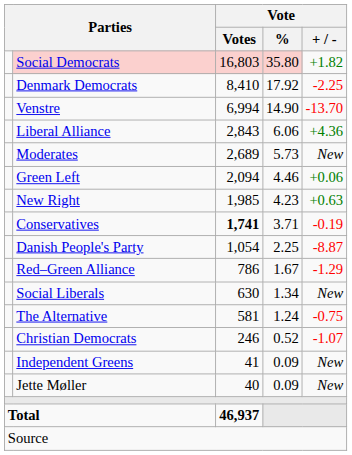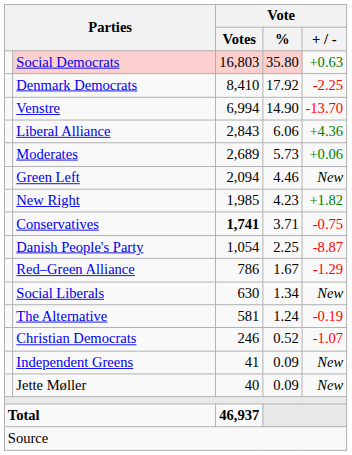Social Democrats | Vote / + / -: +1.82 -> +0.63
Moderates | Vote / + / -: New -> +0.06
Green Left | Vote / + / -: +0.06 -> New
New Right | Vote / + / -: +0.63 -> +1.82
Conservatives | Vote / + / -: -0.19 -> -0.75
The Alternative | Vote / + / -: -0.75 -> -0.19
